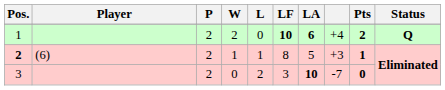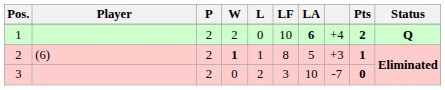row 2 | LF: bold -> normal
row 3 | Pos.: bold -> normal
row 3 | W: normal -> bold
row 4 | LA: bold -> normal
